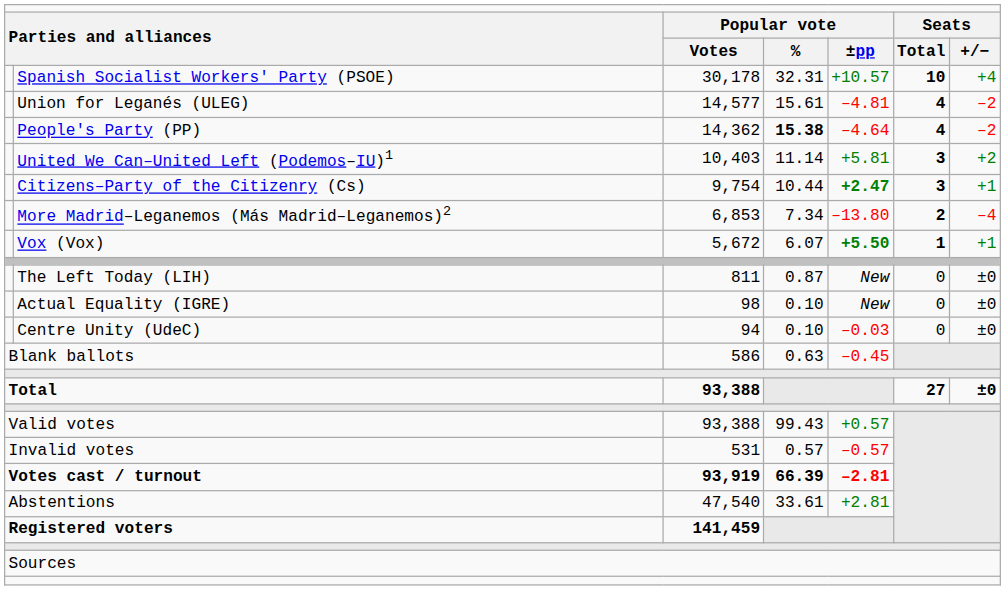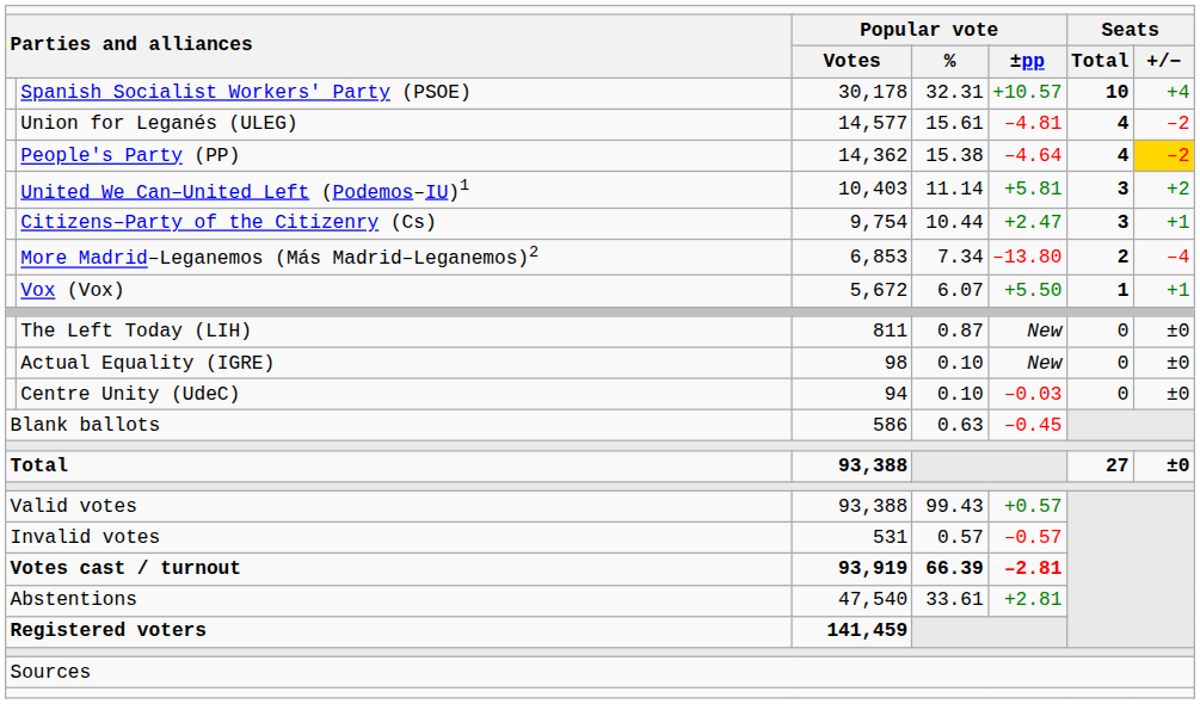People's Party (PP) | column 4: bold -> normal
People's Party (PP) | column 7: no background -> gold background
Citizens–Party of the Citizenry (Cs) | column 5: bold -> normal
Vox (Vox) | column 5: bold -> normal
